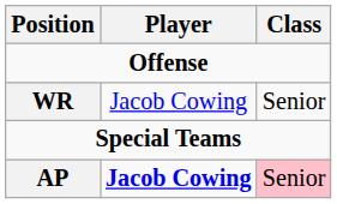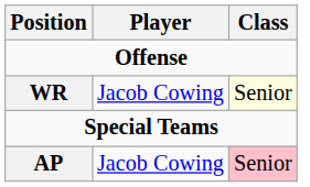WR | Class: no background -> lightyellow background
AP | Player: bold -> normal
